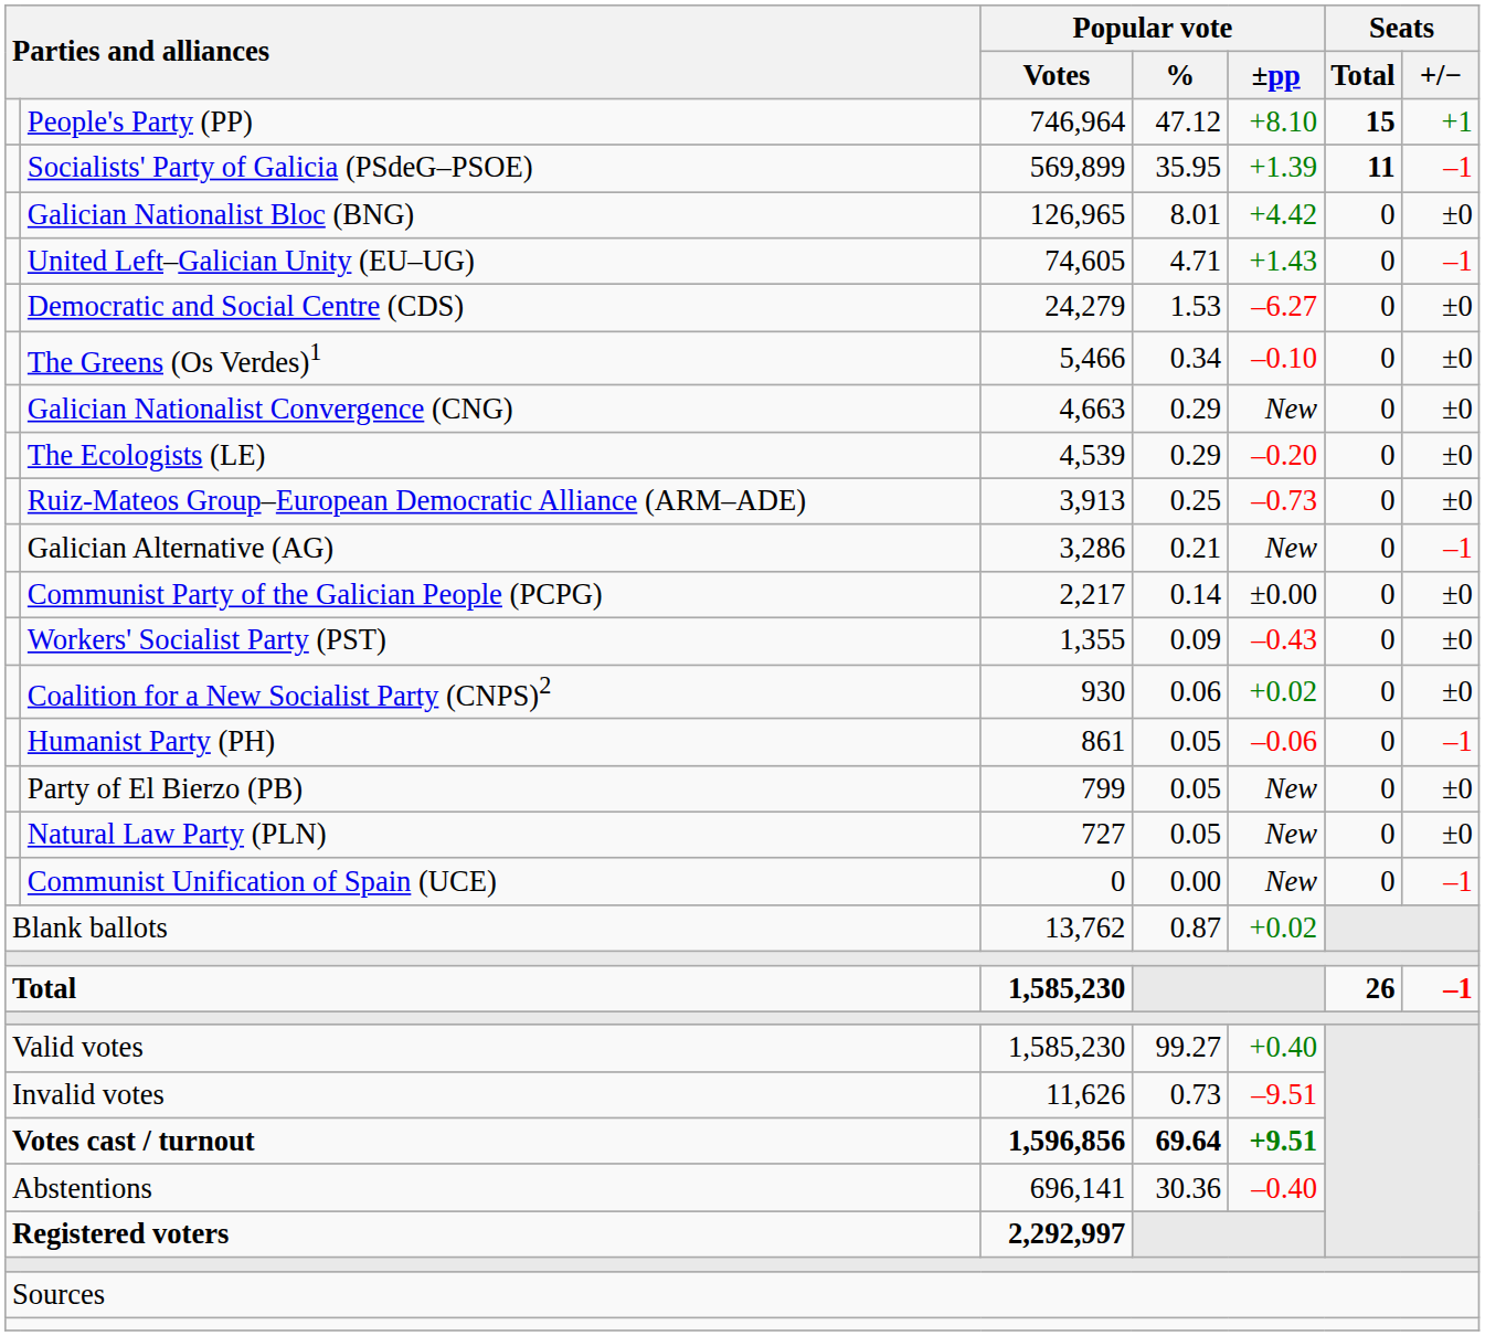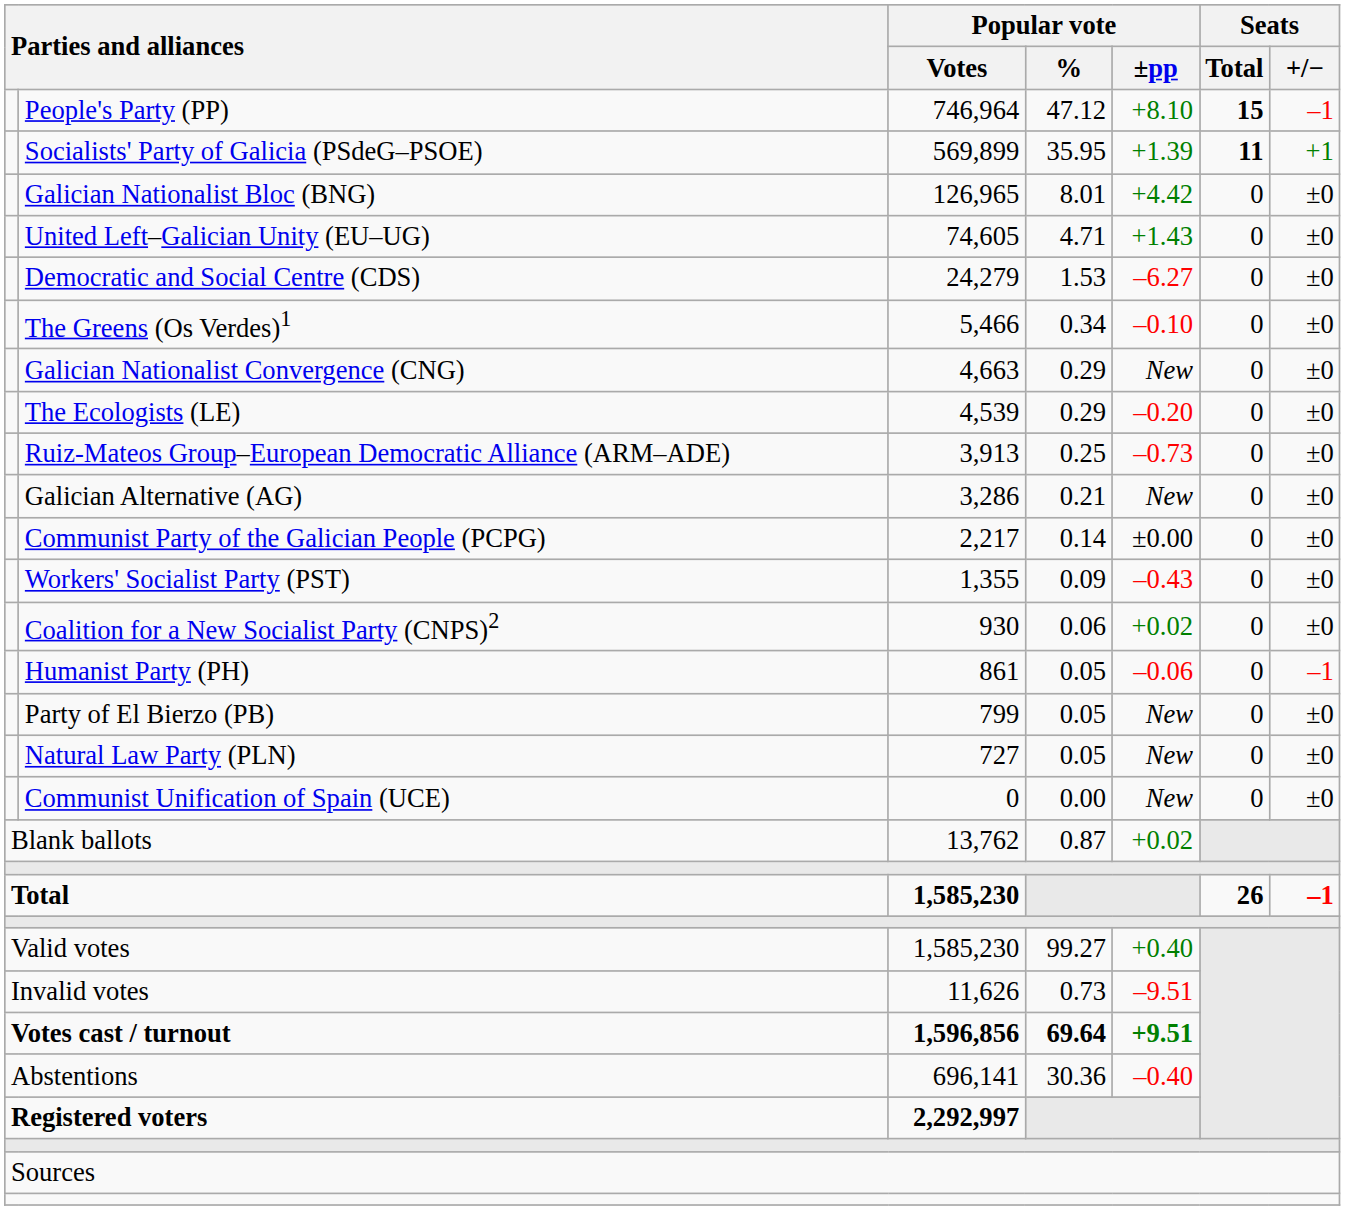People's Party (PP) | Seats / +/−: +1 -> –1
Socialists' Party of Galicia (PSdeG–PSOE) | Seats / +/−: –1 -> +1
United Left–Galician Unity (EU–UG) | Seats / +/−: –1 -> ±0
Galician Alternative (AG) | Seats / +/−: –1 -> ±0
Communist Unification of Spain (UCE) | Seats / +/−: –1 -> ±0
